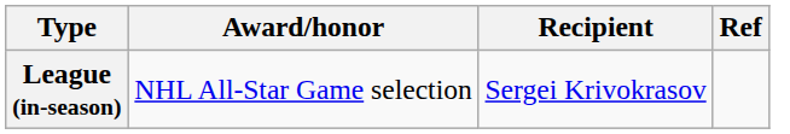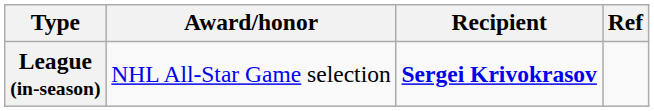row 2 | Recipient: normal -> bold
